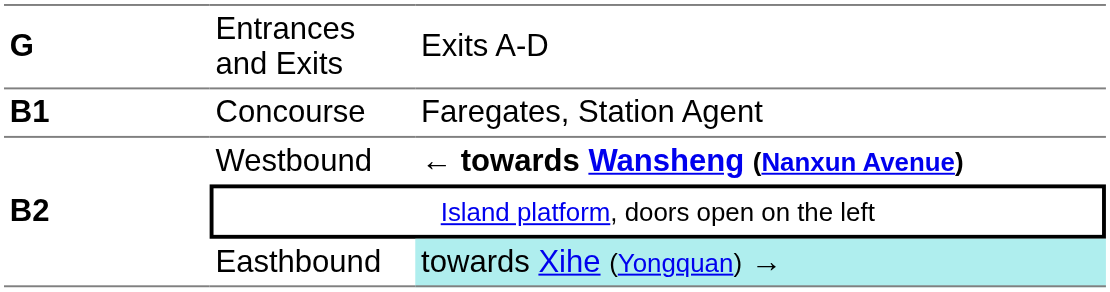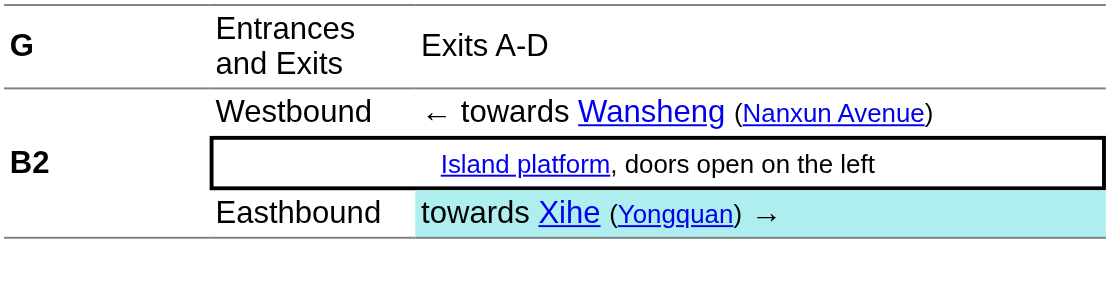- row: B1 | Concourse | Faregates, Station Agent
Westbound | column 3: bold -> normal
